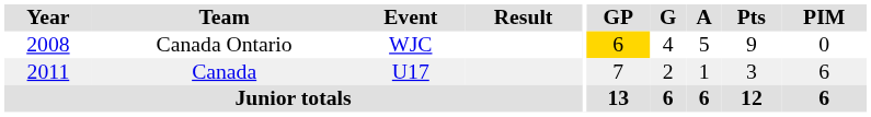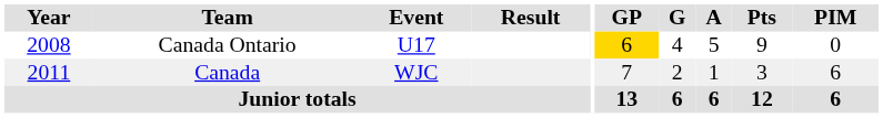Canada Ontario | Event: WJC -> U17
Canada | Event: U17 -> WJC
